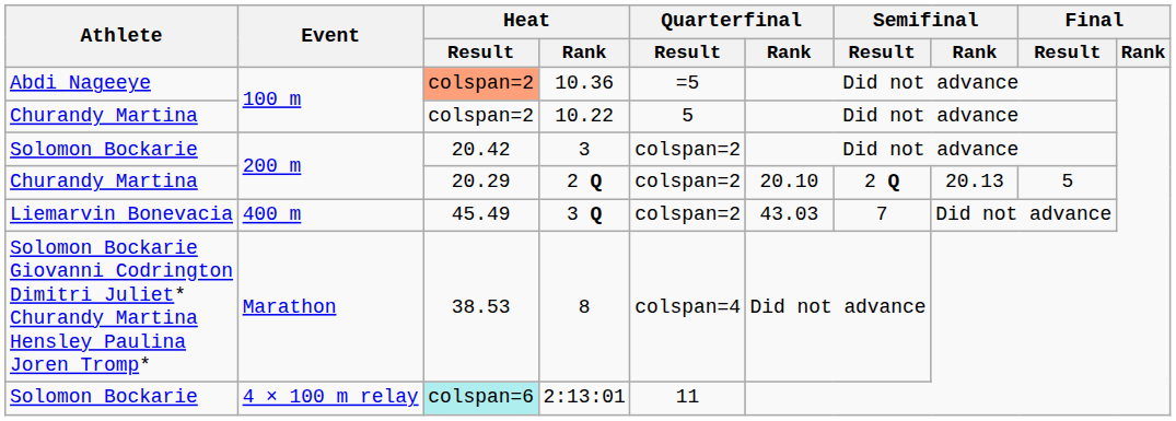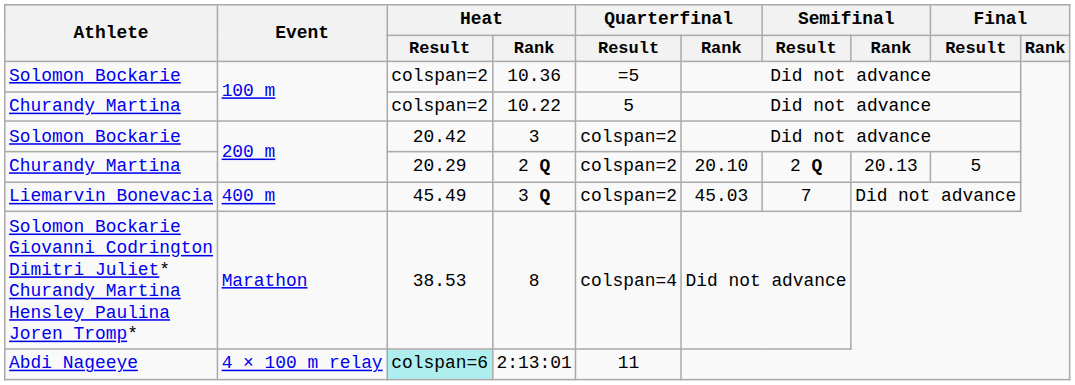10.36 | Athlete: Abdi Nageeye -> Solomon Bockarie
10.36 | Heat / Result: lightsalmon background -> no background
3 Q | Quarterfinal / Rank: 43.03 -> 45.03
2:13:01 | Athlete: Solomon Bockarie -> Abdi Nageeye
